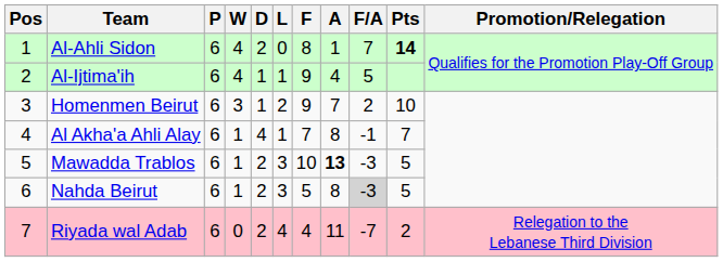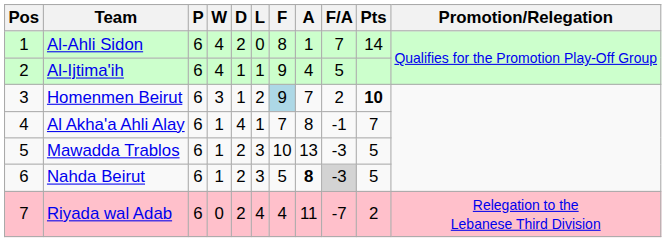Al-Ahli Sidon | Pts: bold -> normal
Homenmen Beirut | F: no background -> lightblue background
Homenmen Beirut | Pts: normal -> bold
Mawadda Trablos | A: bold -> normal
Nahda Beirut | A: normal -> bold
